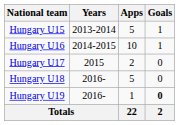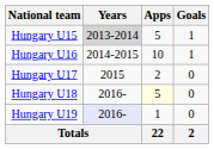Hungary U15 | Years: no background -> lightgrey background
Hungary U18 | Apps: no background -> lightyellow background
Hungary U19 | Years: no background -> lavender background
Hungary U19 | Goals: bold -> normal
